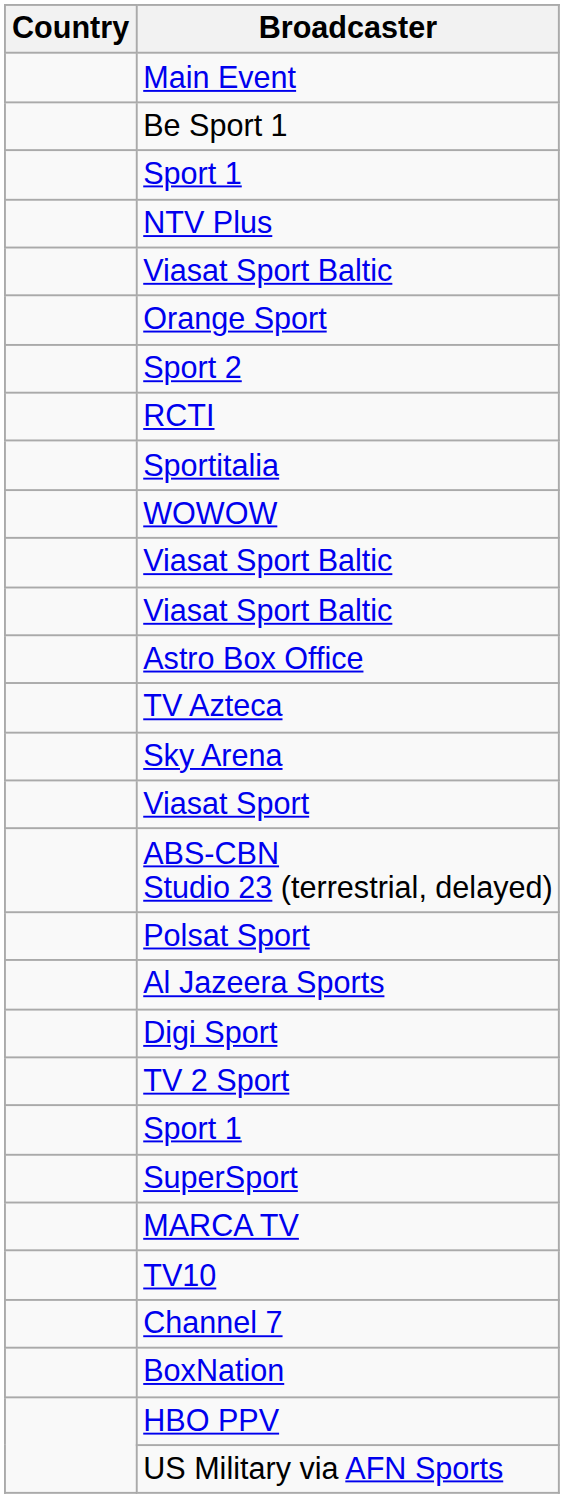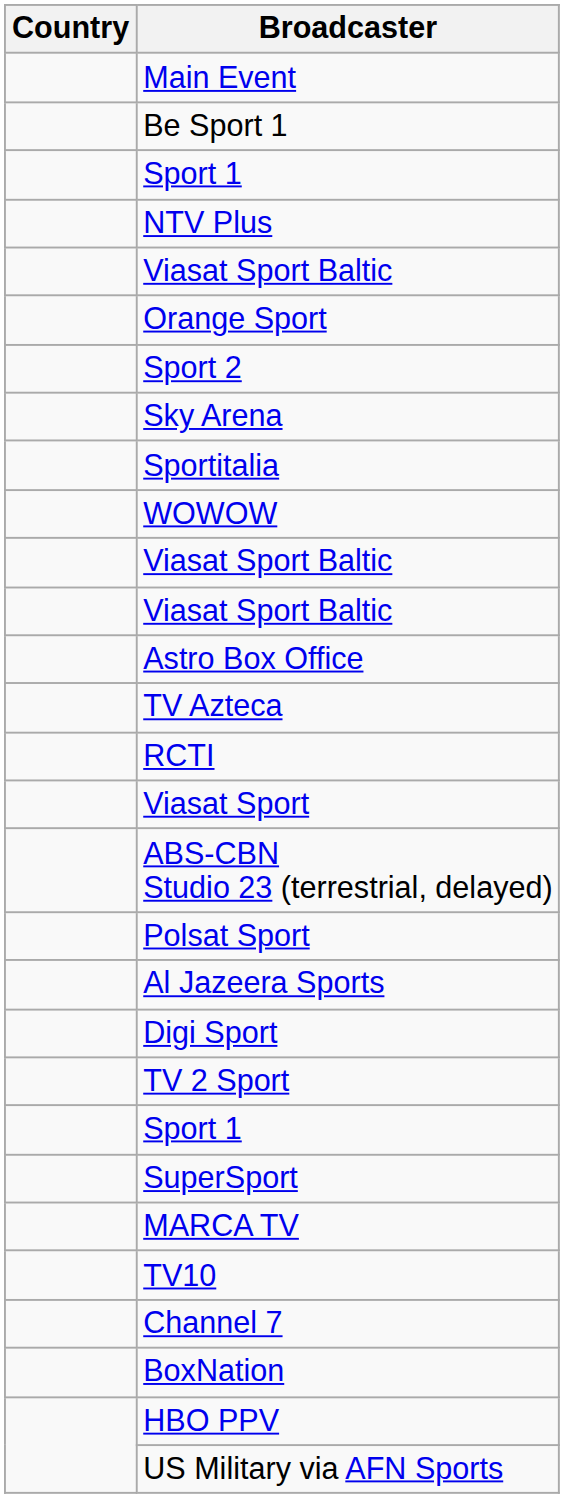row 9 | Broadcaster: RCTI -> Sky Arena
row 16 | Broadcaster: Sky Arena -> RCTI
